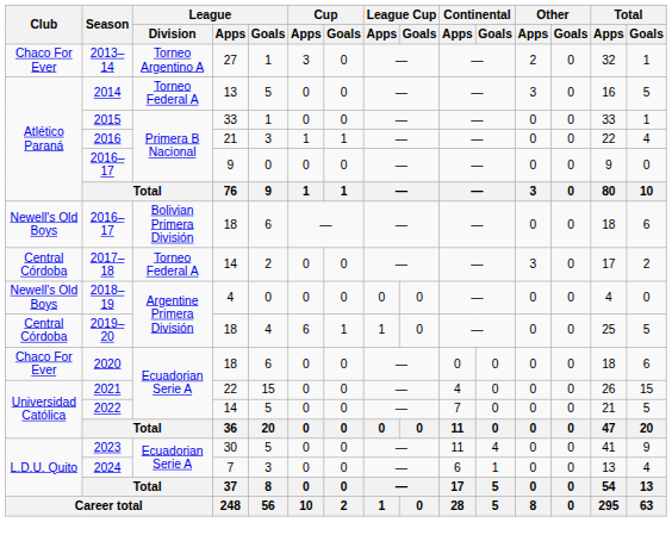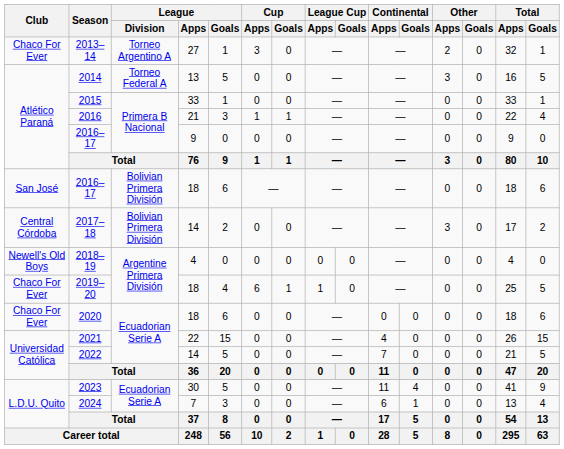2016–17 / 18 | Club: Newell's Old Boys -> San José
2017–18 | League / Division: Torneo Federal A -> Bolivian Primera División
2019–20 | Club: Central Córdoba -> Chaco For Ever
